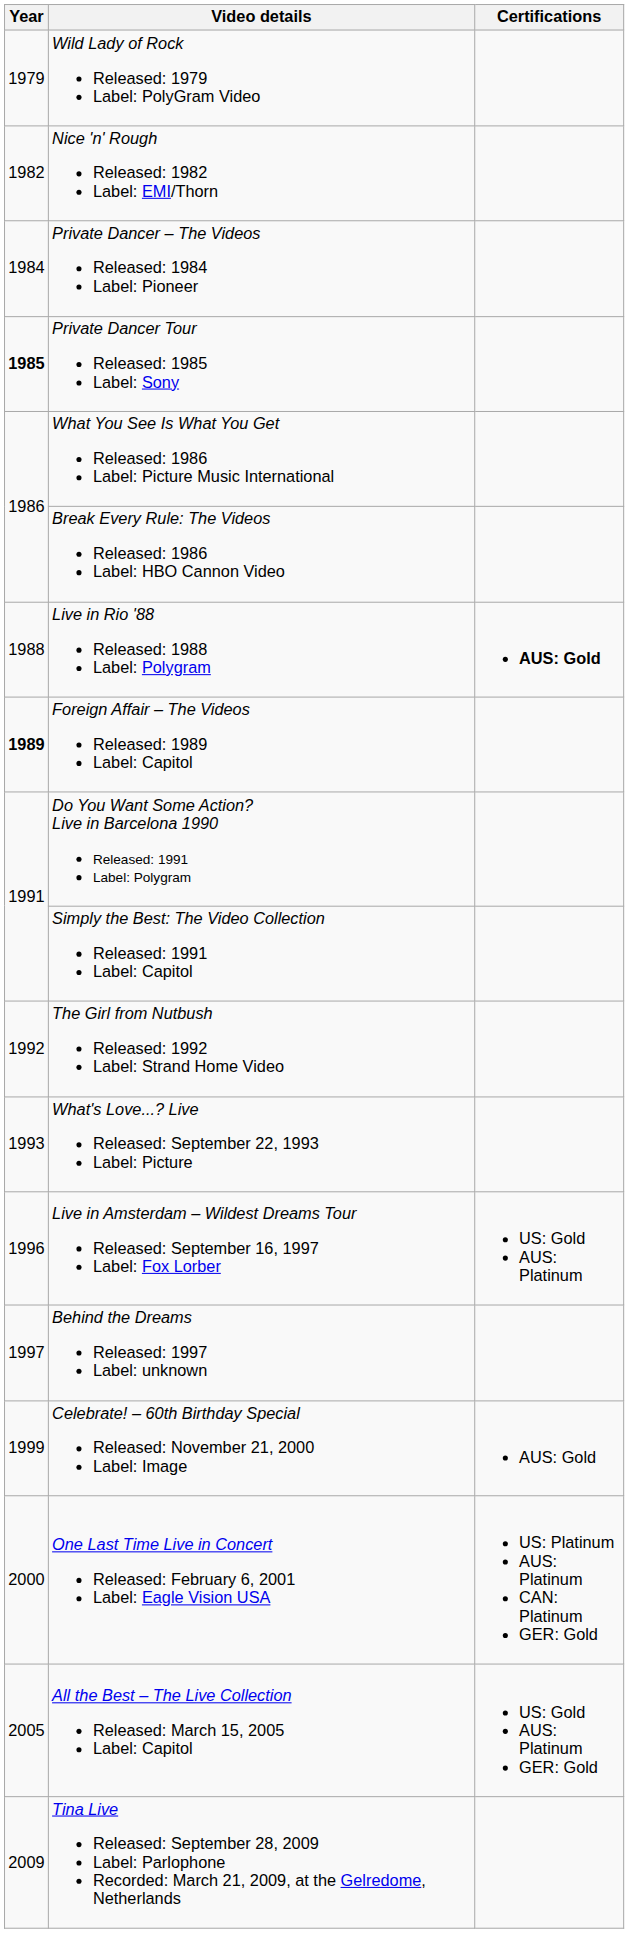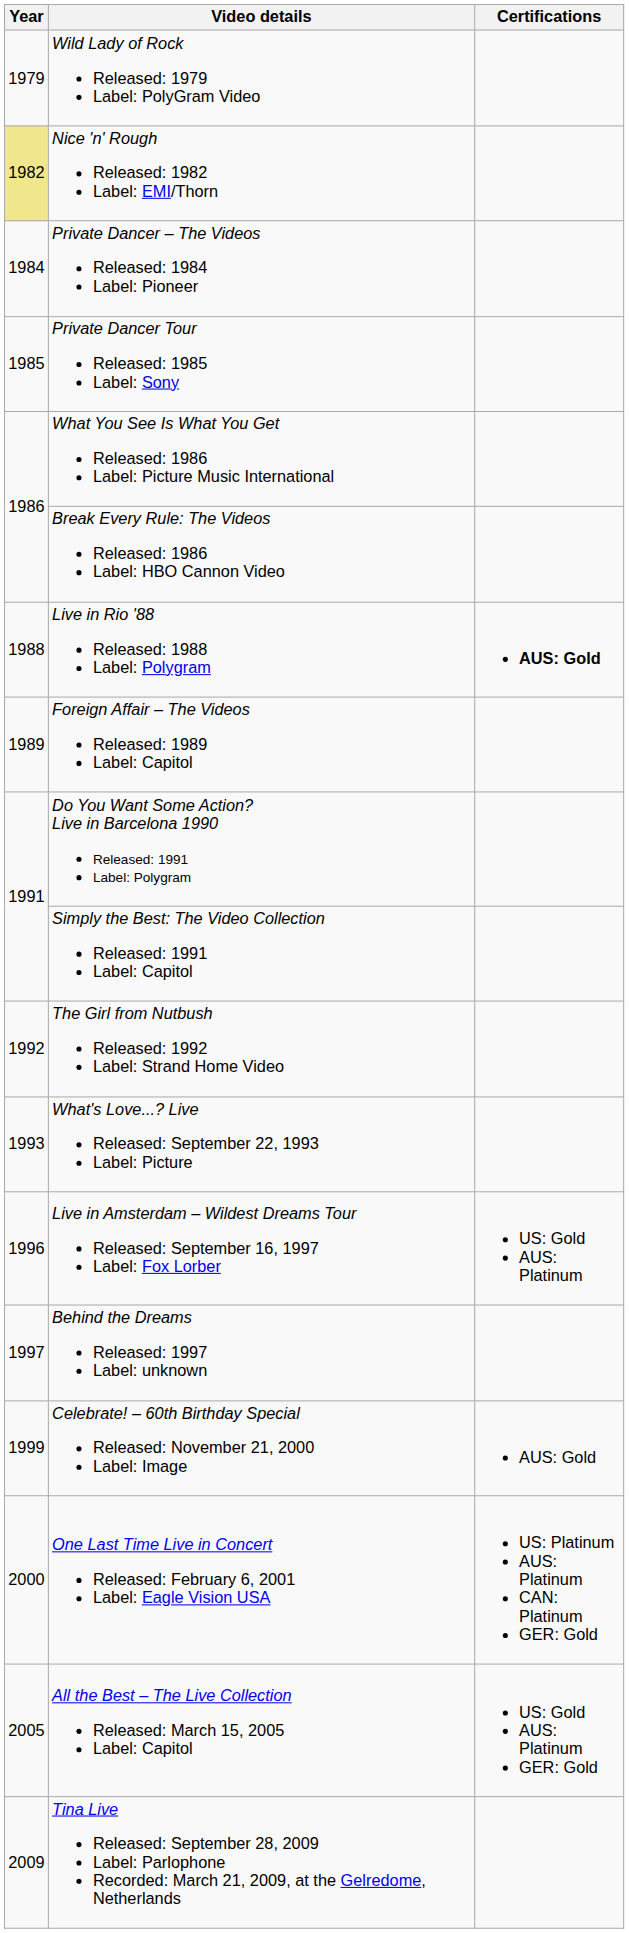Nice 'n' Rough Released: 1982 Label: EMI/Thorn | Year: no background -> khaki background
Private Dancer Tour Released: 1985 Label: Sony | Year: bold -> normal
Foreign Affair – The Videos Released: 1989 Label: Capitol | Year: bold -> normal
